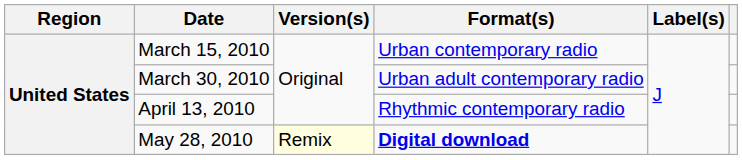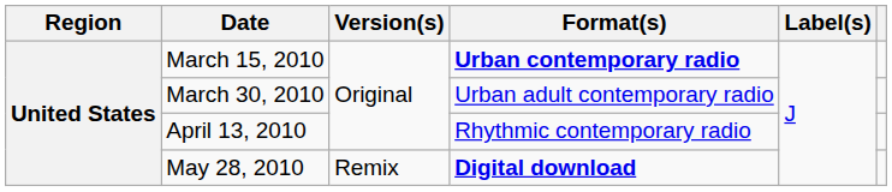March 15, 2010 | Format(s): normal -> bold
May 28, 2010 | Version(s): lightyellow background -> no background
